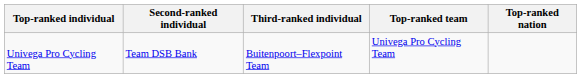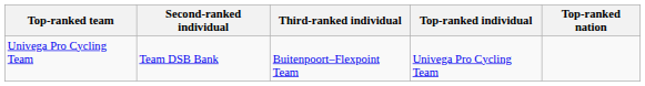columns swapped: Top-ranked individual <-> Top-ranked team
